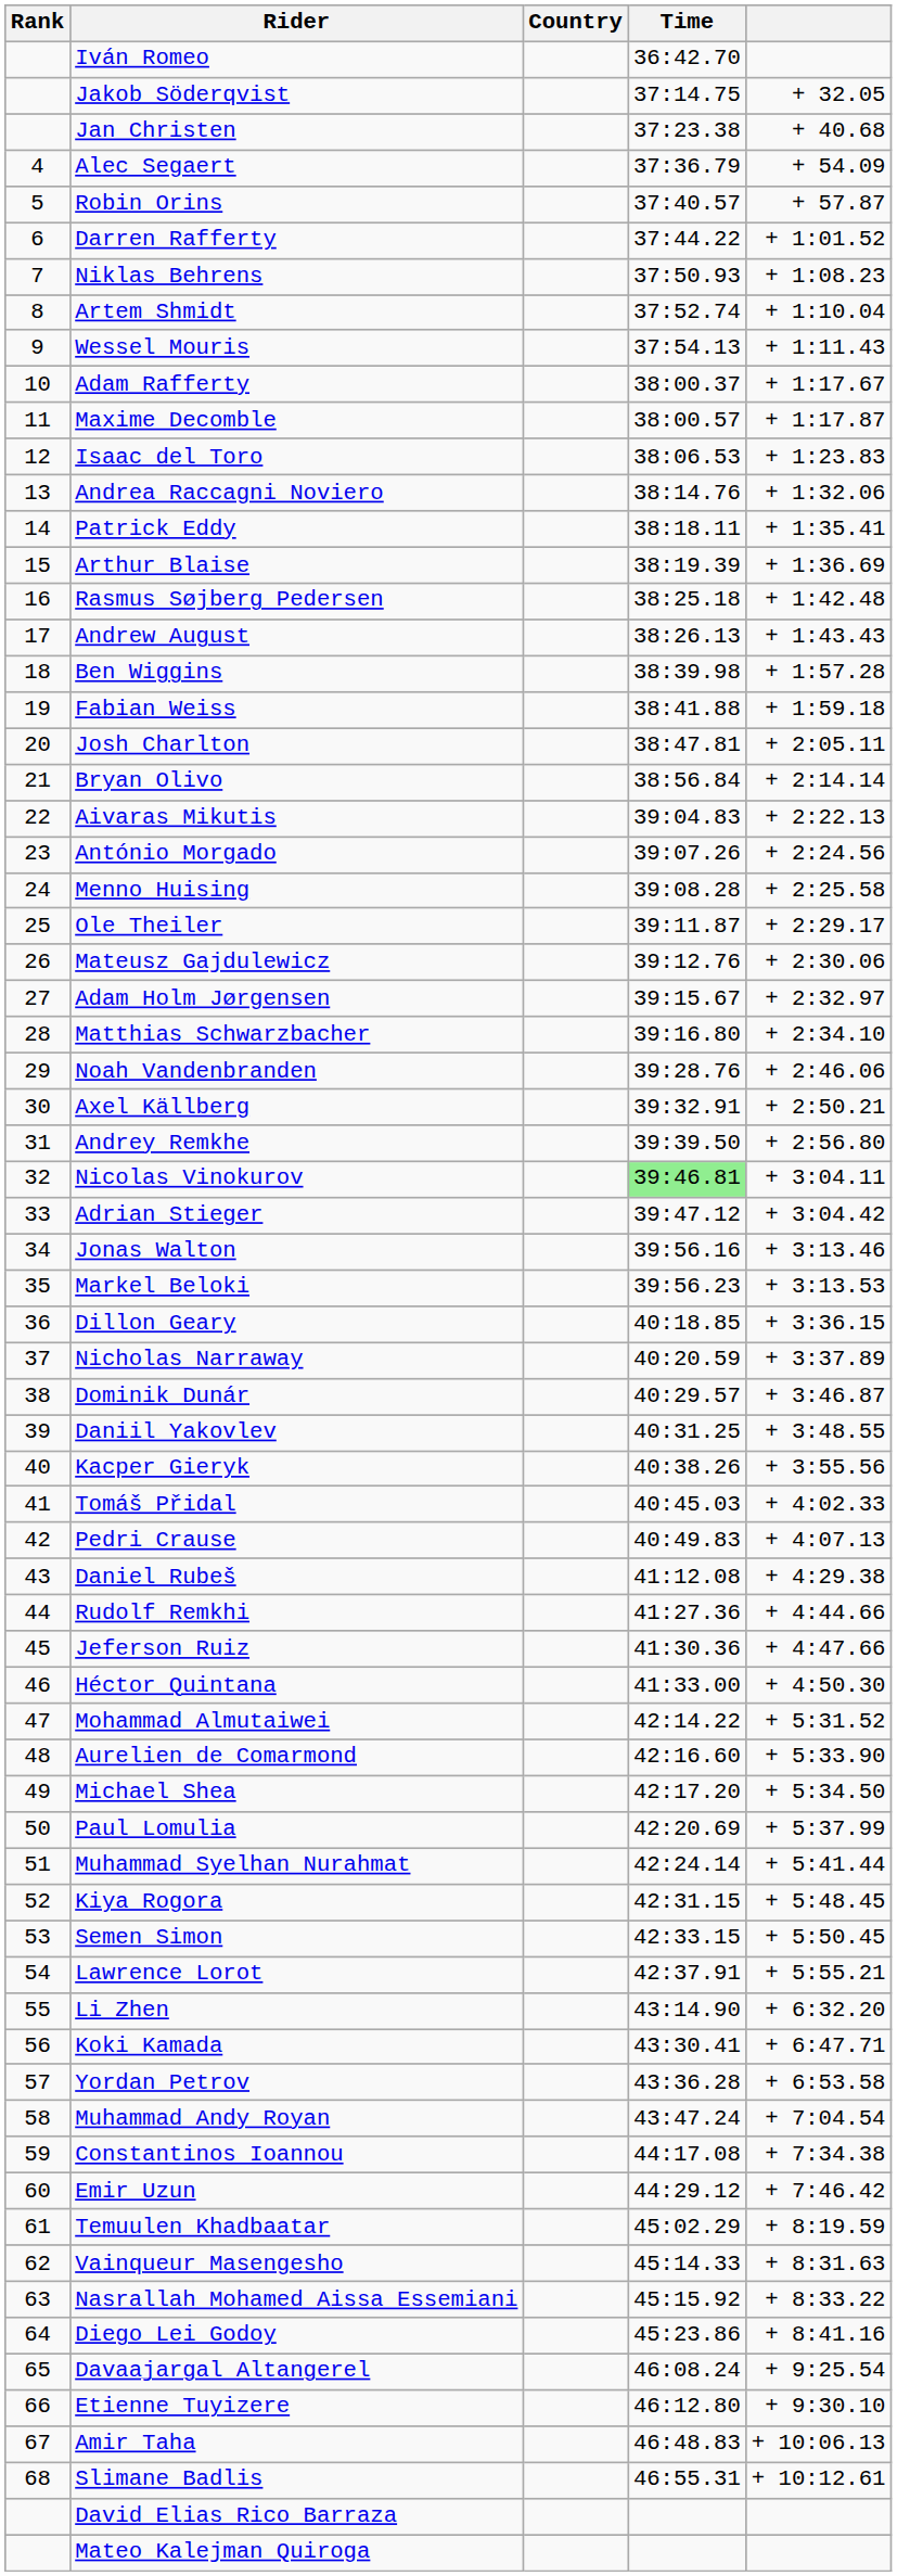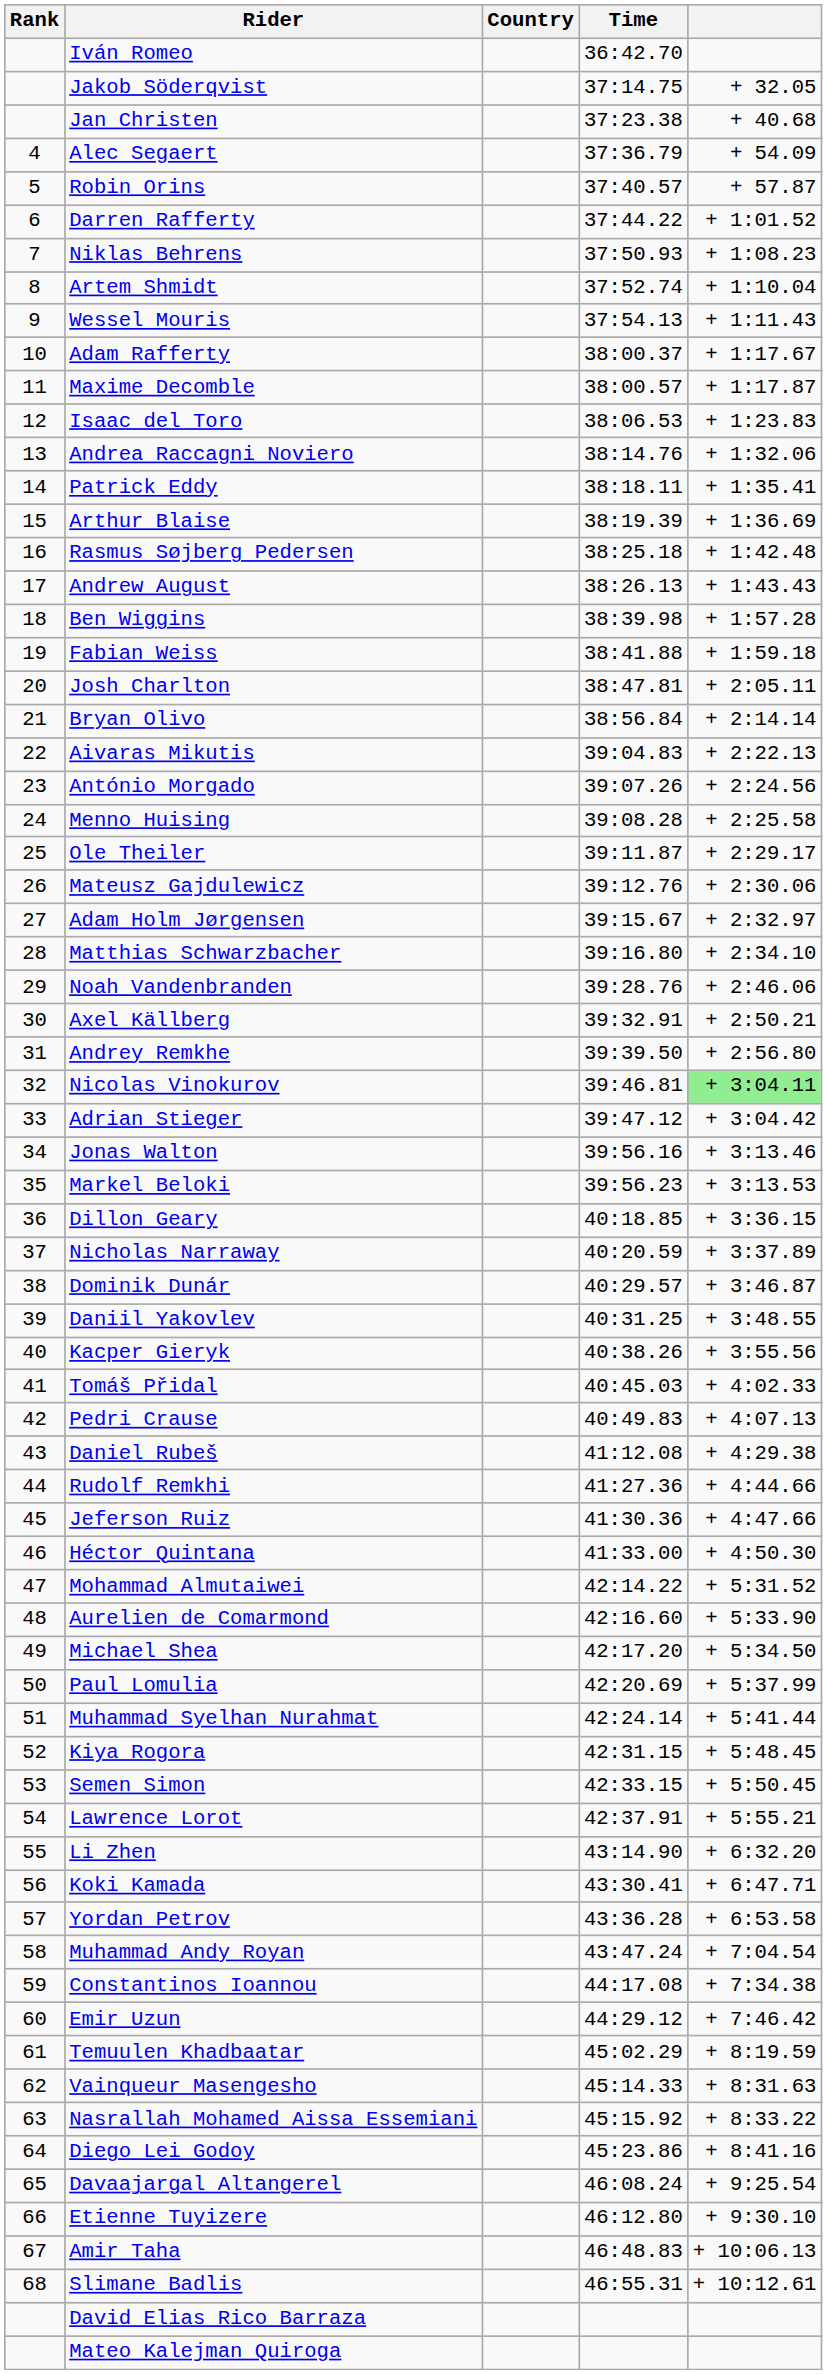Nicolas Vinokurov | Time: lightgreen background -> no background
Nicolas Vinokurov | column 5: no background -> lightgreen background
